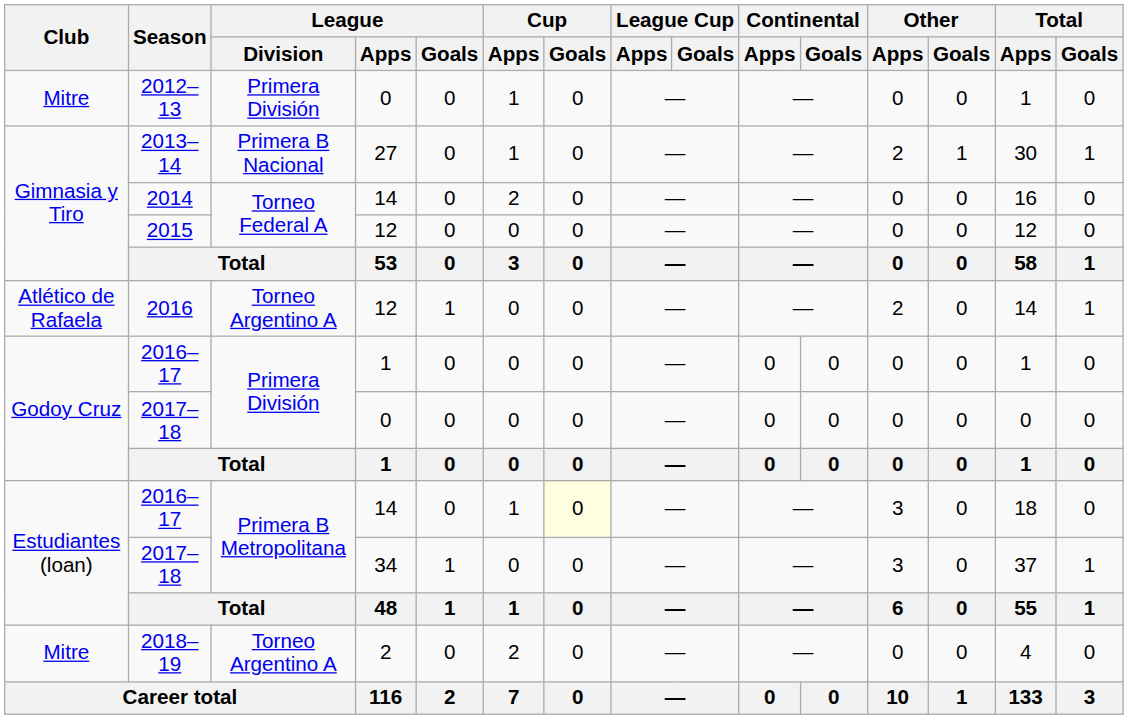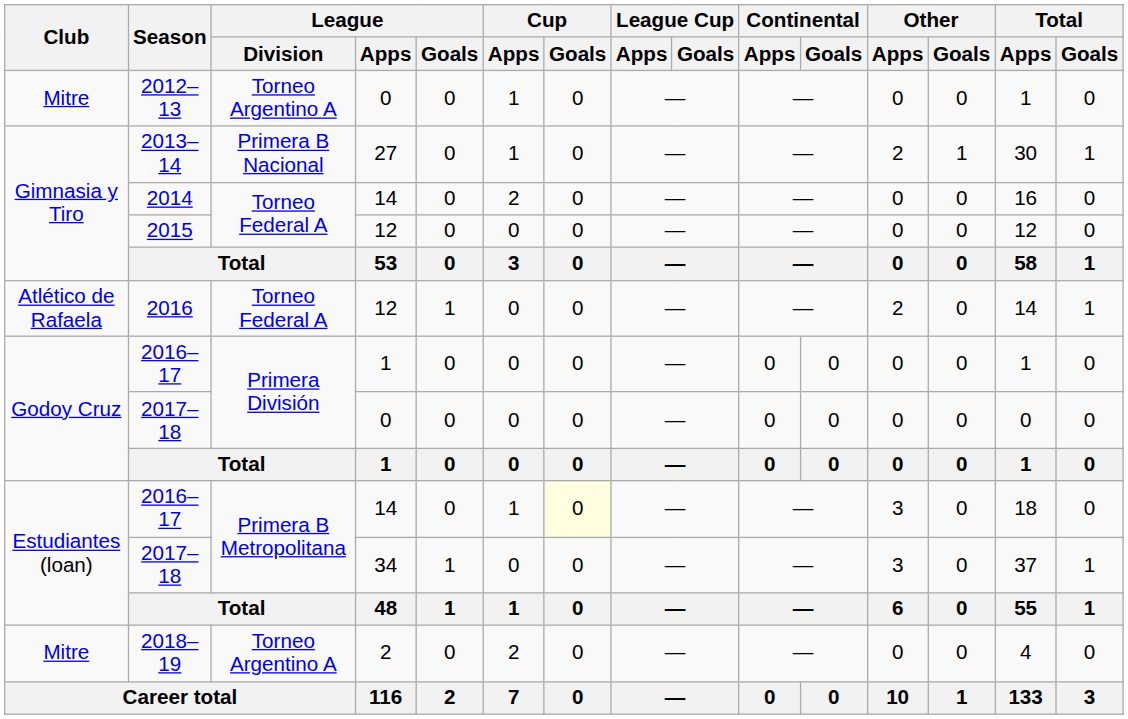2012–13 | League / Division: Primera División -> Torneo Argentino A
2016 | League / Division: Torneo Argentino A -> Torneo Federal A
